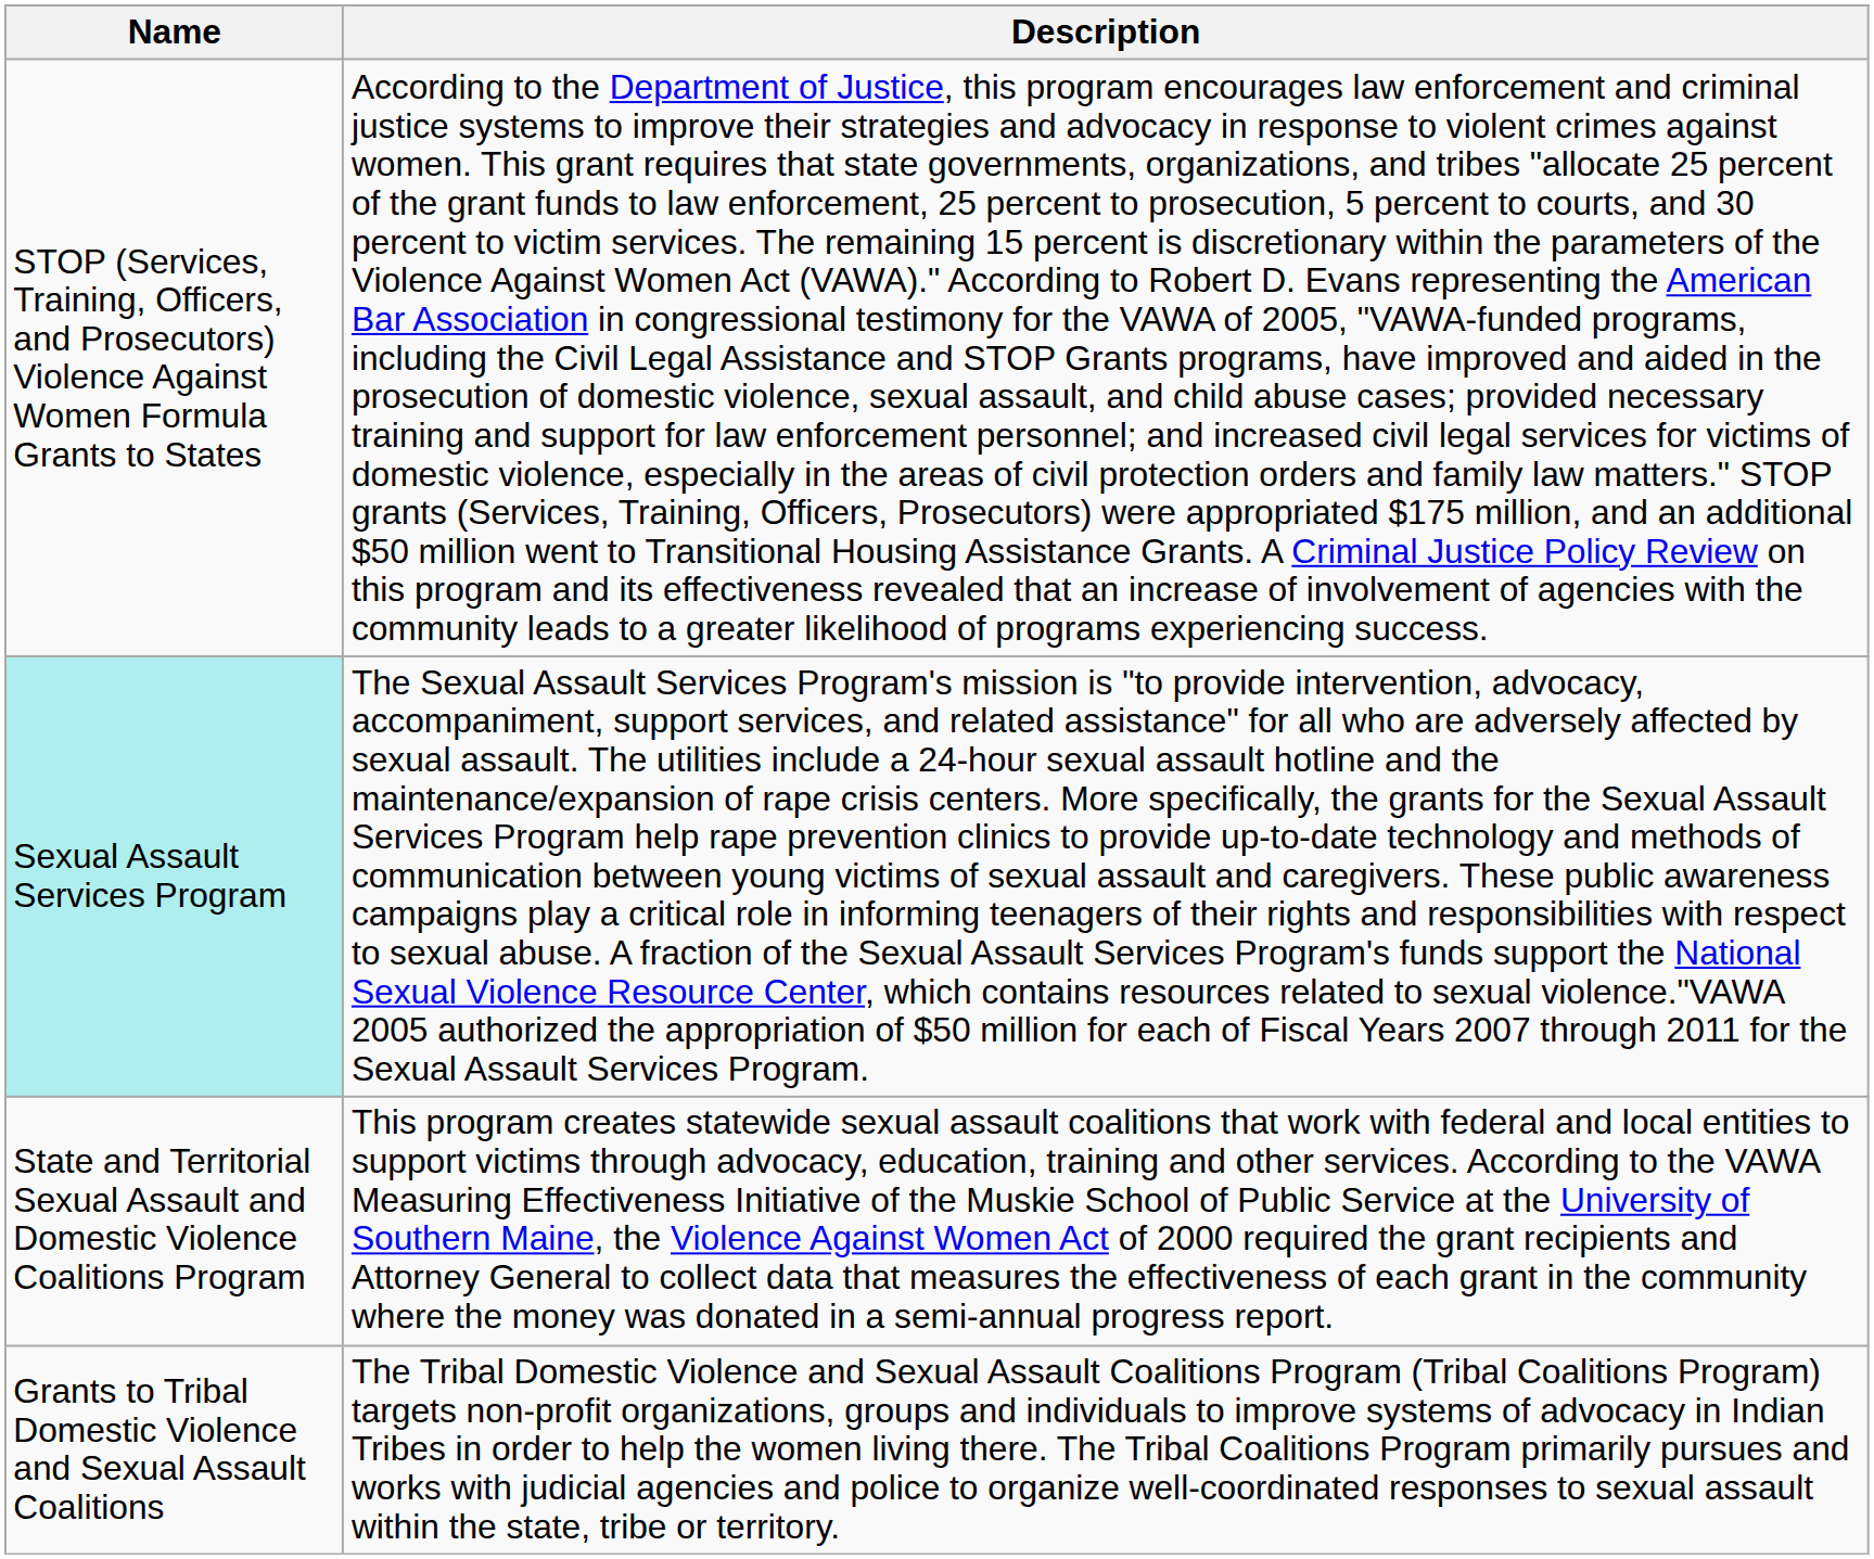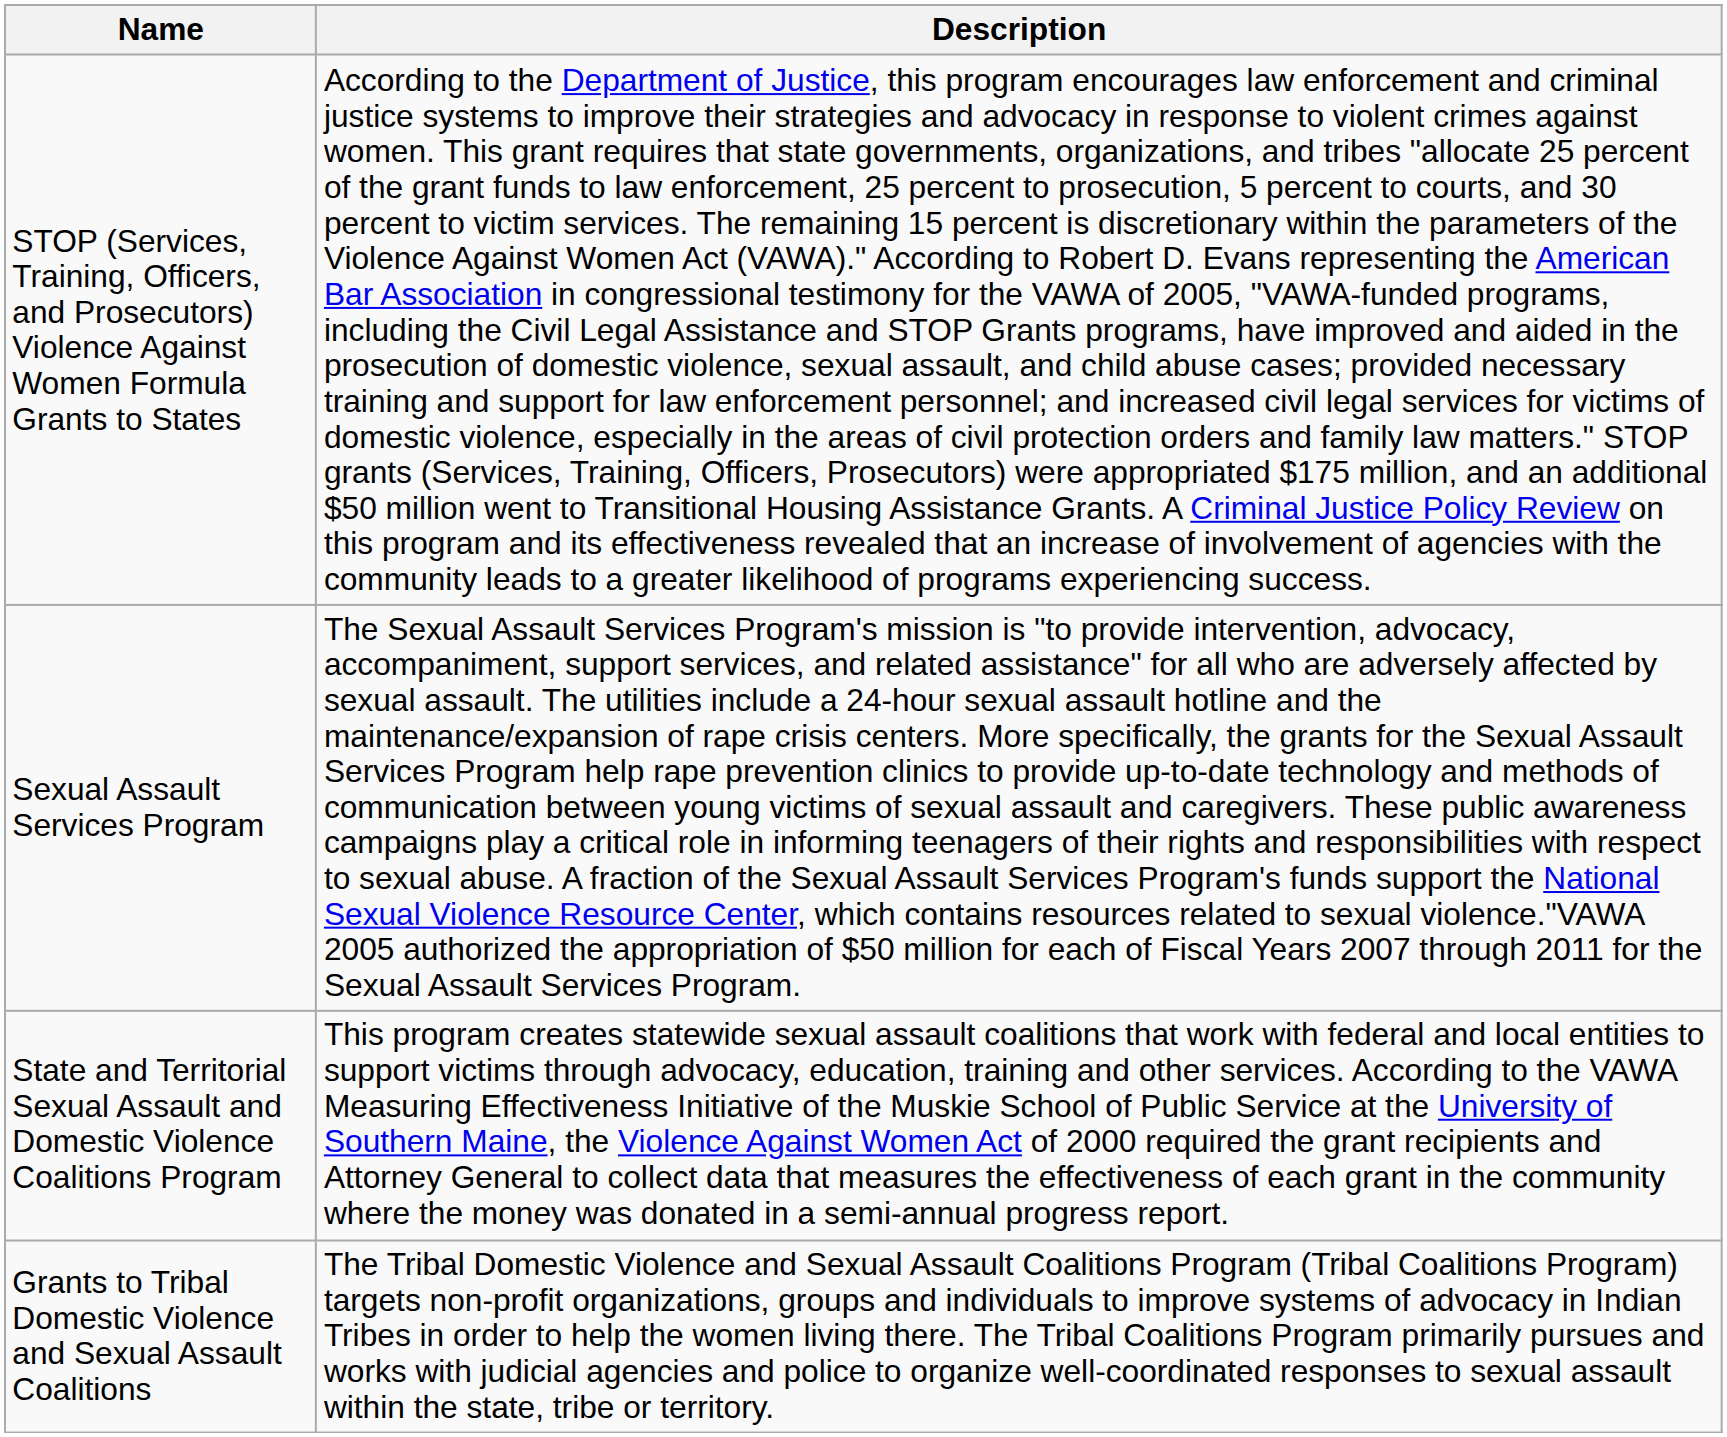row 3 | Name: paleturquoise background -> no background
